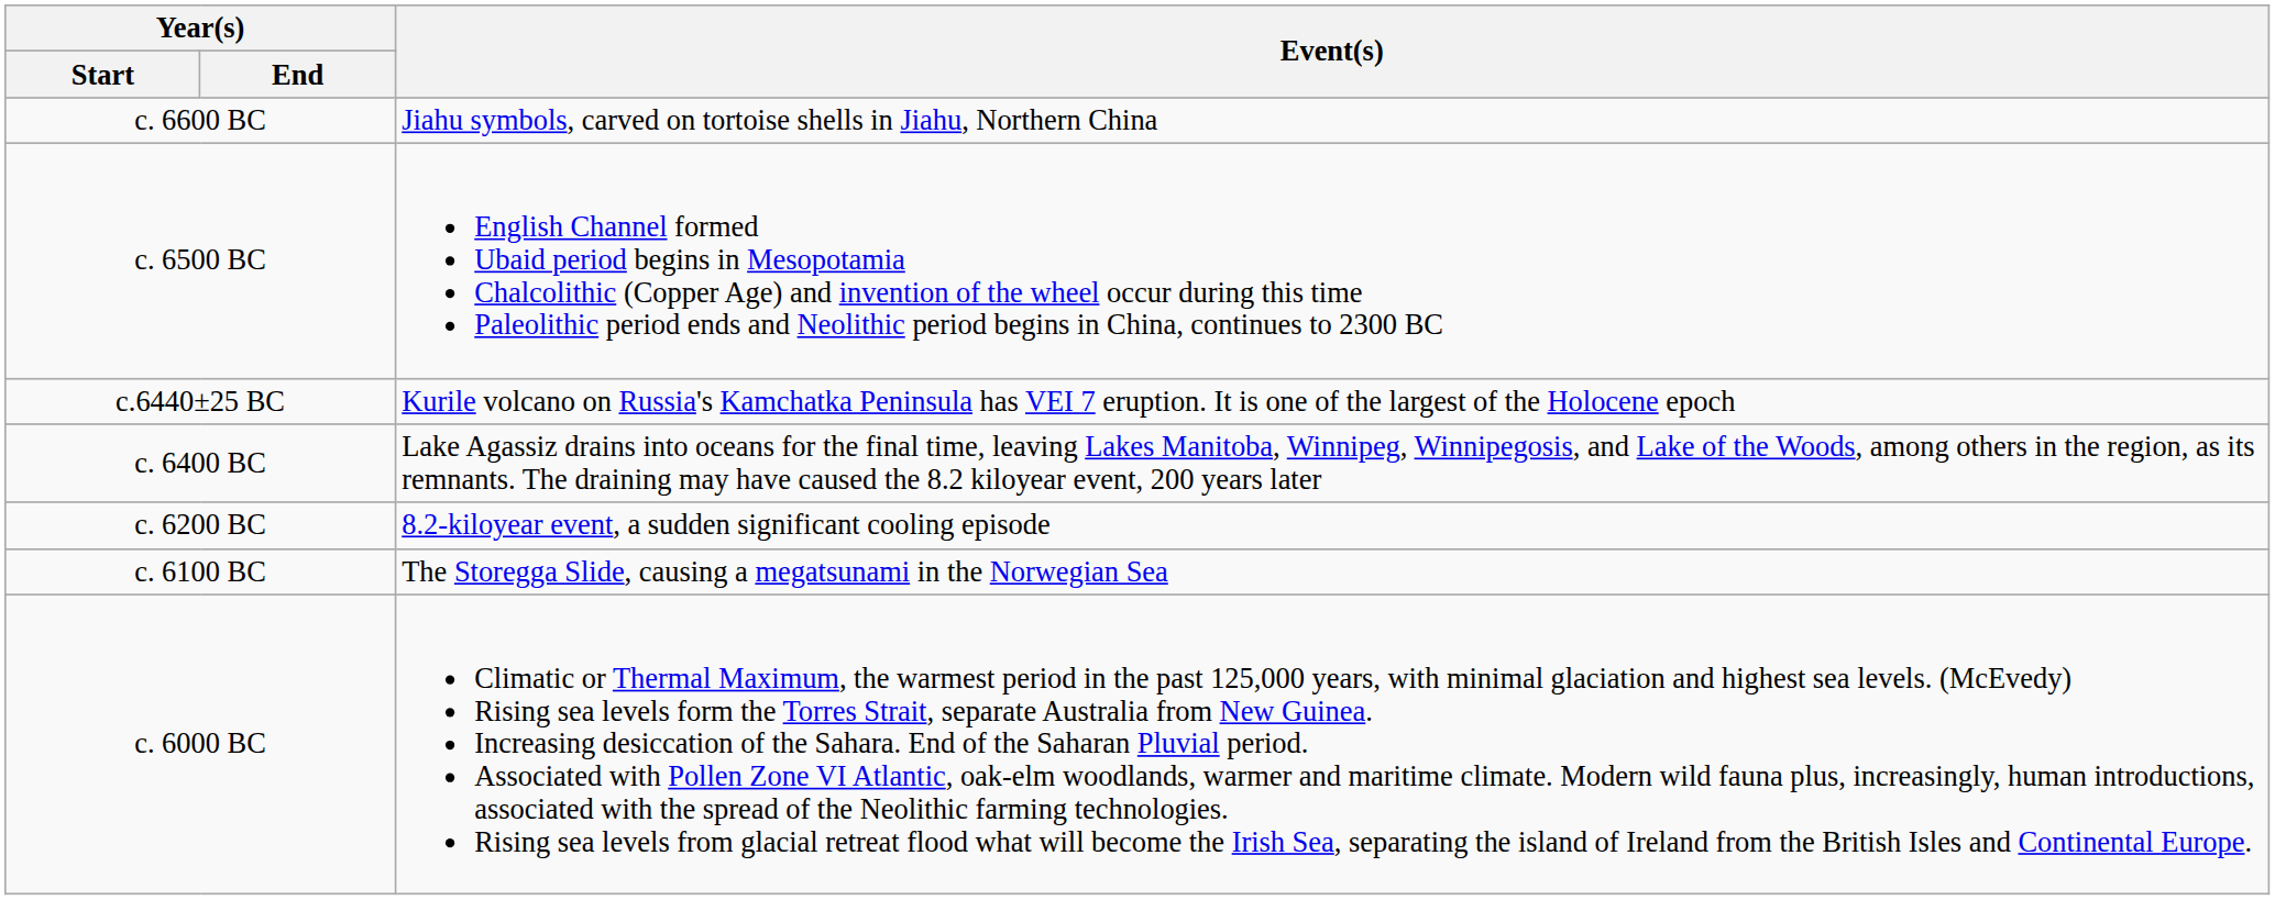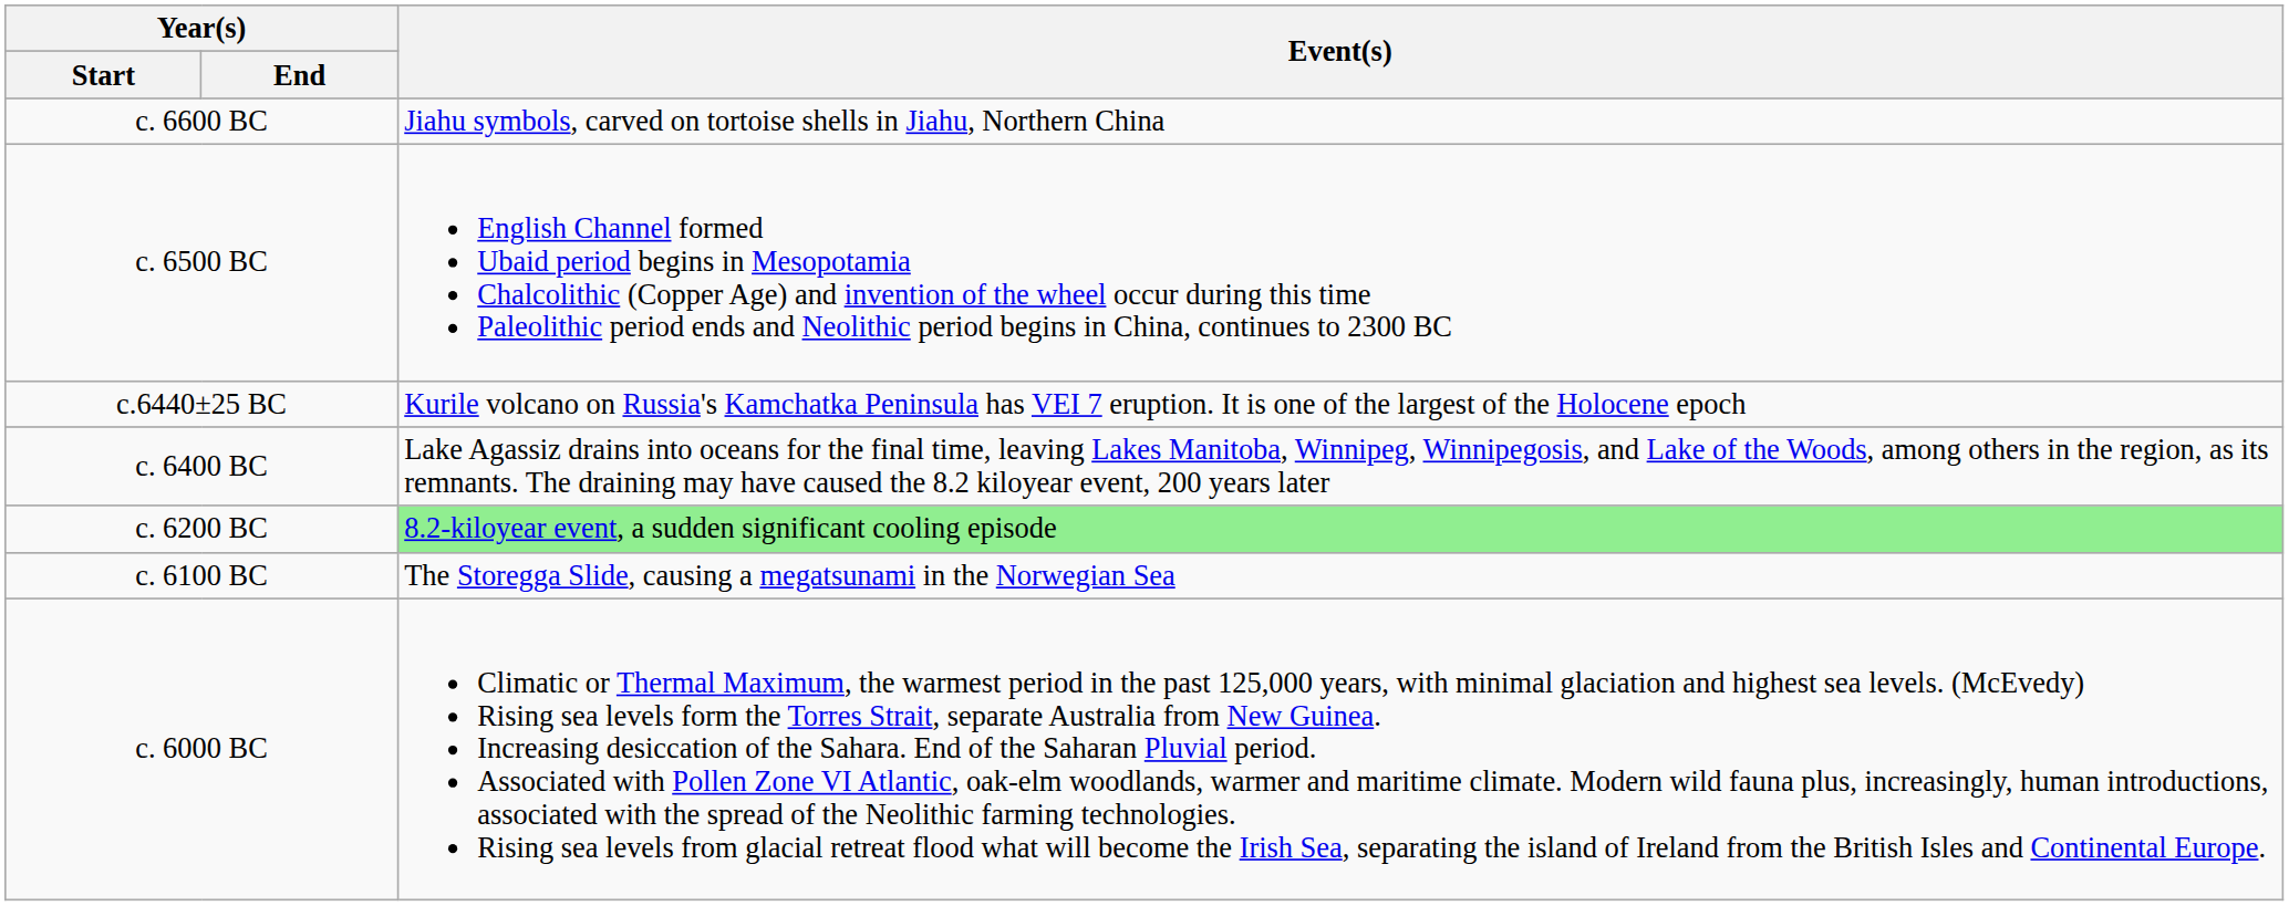c. 6200 BC | Event(s): no background -> lightgreen background
